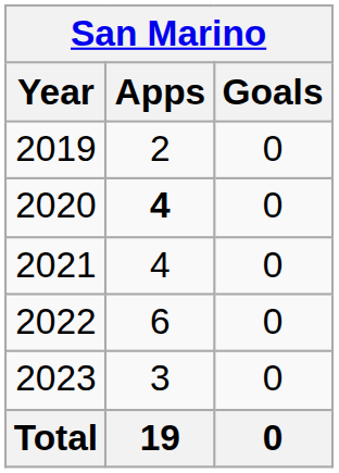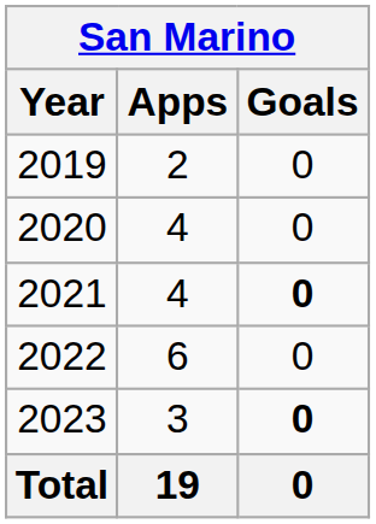2020 | Apps: bold -> normal
2021 | Goals: normal -> bold
2023 | Goals: normal -> bold
